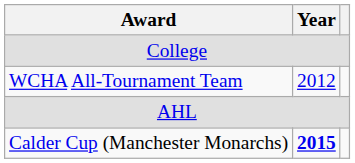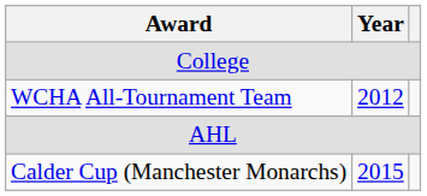Calder Cup (Manchester Monarchs) | Year: bold -> normal
